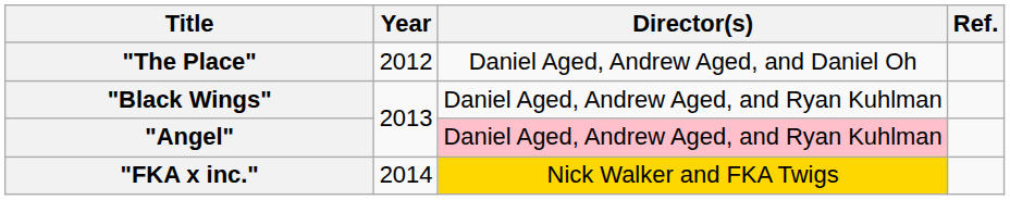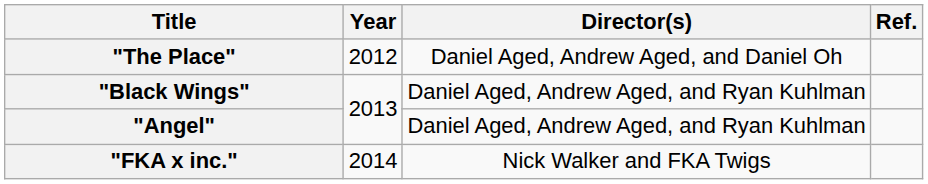"Angel" | Director(s): pink background -> no background
"FKA x inc." | Director(s): gold background -> no background
